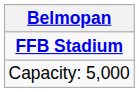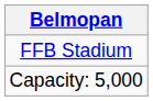row 2 | column 1: bold -> normal
